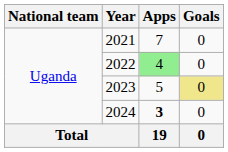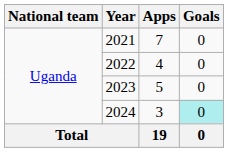2022 | Apps: lightgreen background -> no background
2023 | Goals: khaki background -> no background
2024 | Apps: bold -> normal
2024 | Goals: no background -> paleturquoise background
